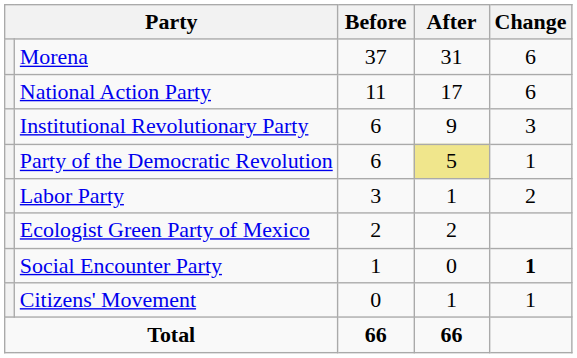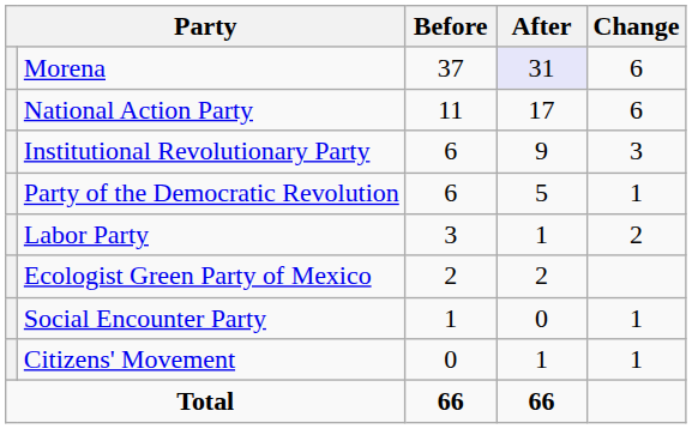Morena | After: no background -> lavender background
Party of the Democratic Revolution | After: khaki background -> no background
Social Encounter Party | Change: bold -> normal
